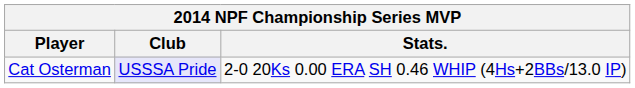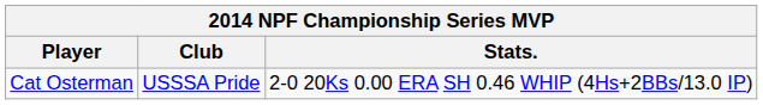Cat Osterman | Club: lavender background -> no background
